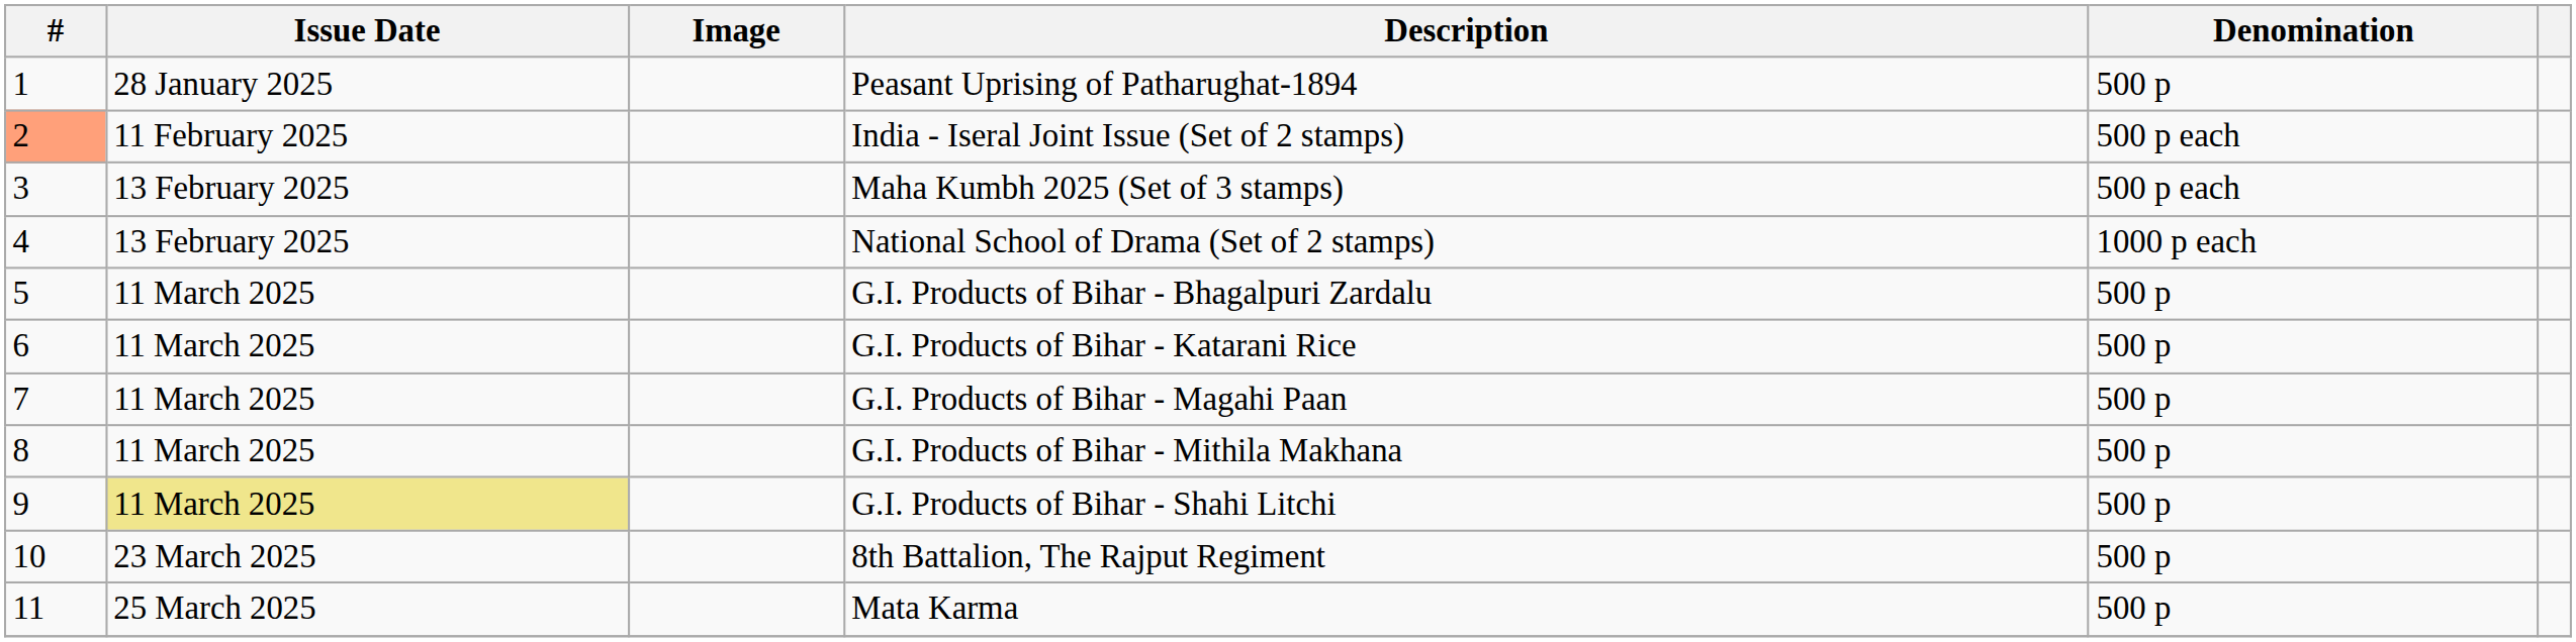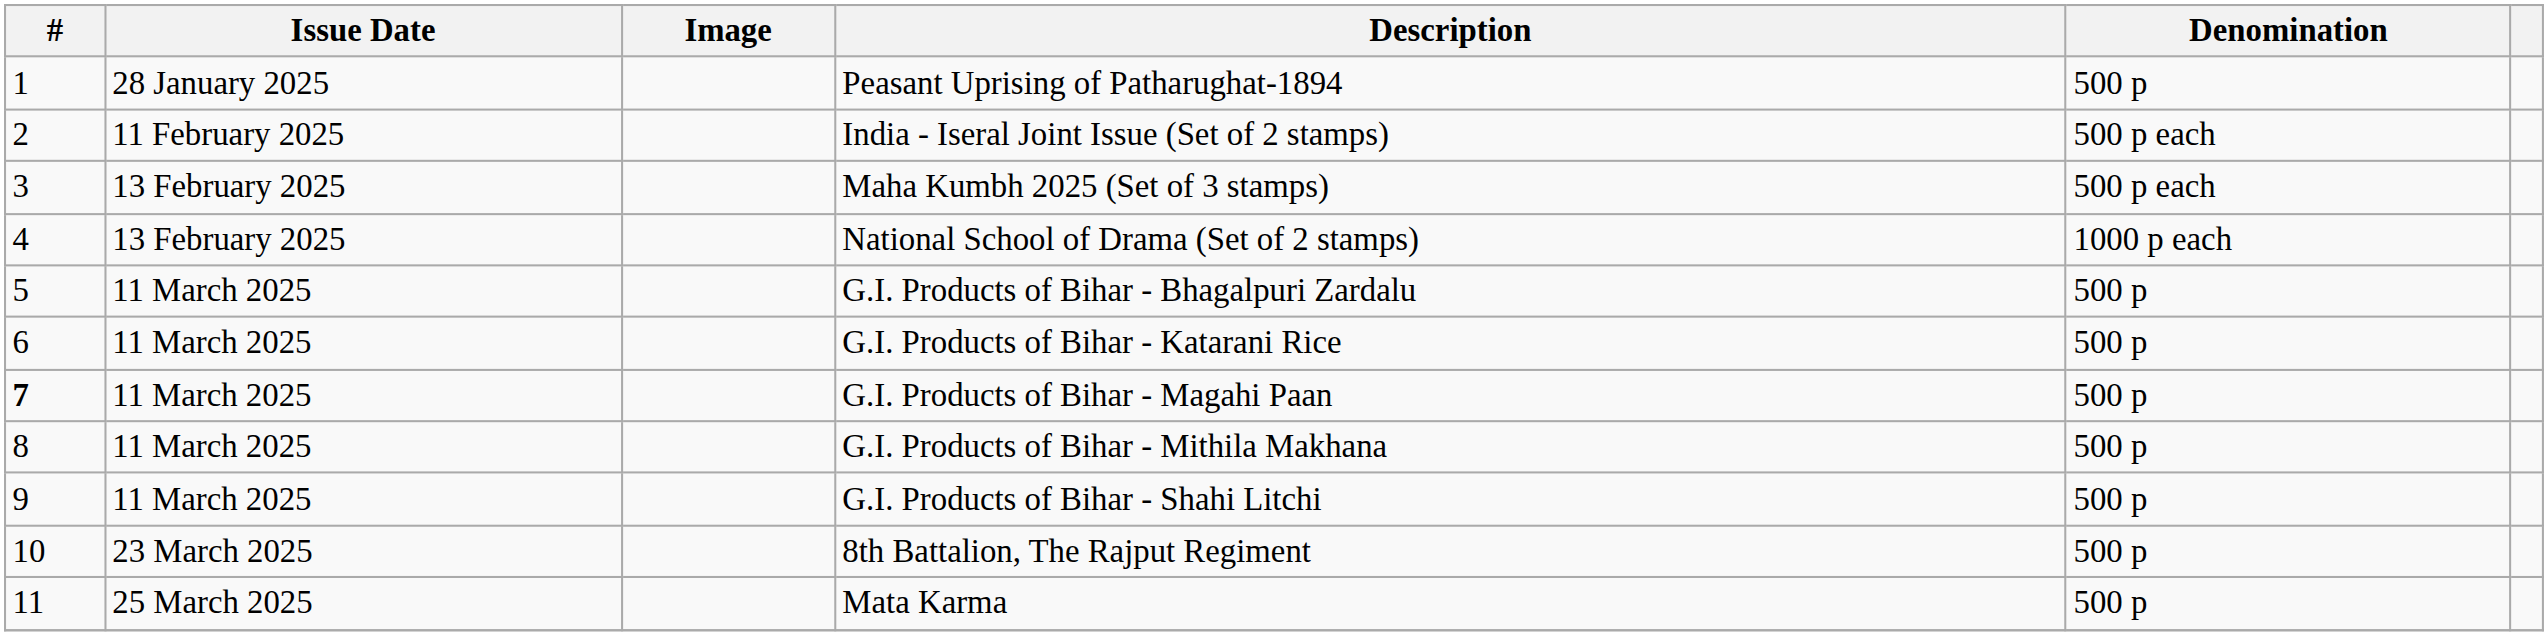India - Iseral Joint Issue (Set of 2 stamps) | #: lightsalmon background -> no background
G.I. Products of Bihar - Magahi Paan | #: normal -> bold
G.I. Products of Bihar - Shahi Litchi | Issue Date: khaki background -> no background
